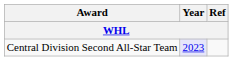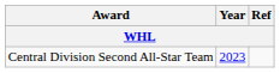row 3 | Year: lavender background -> no background
